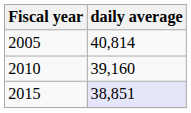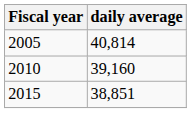2015 | daily average: lavender background -> no background
